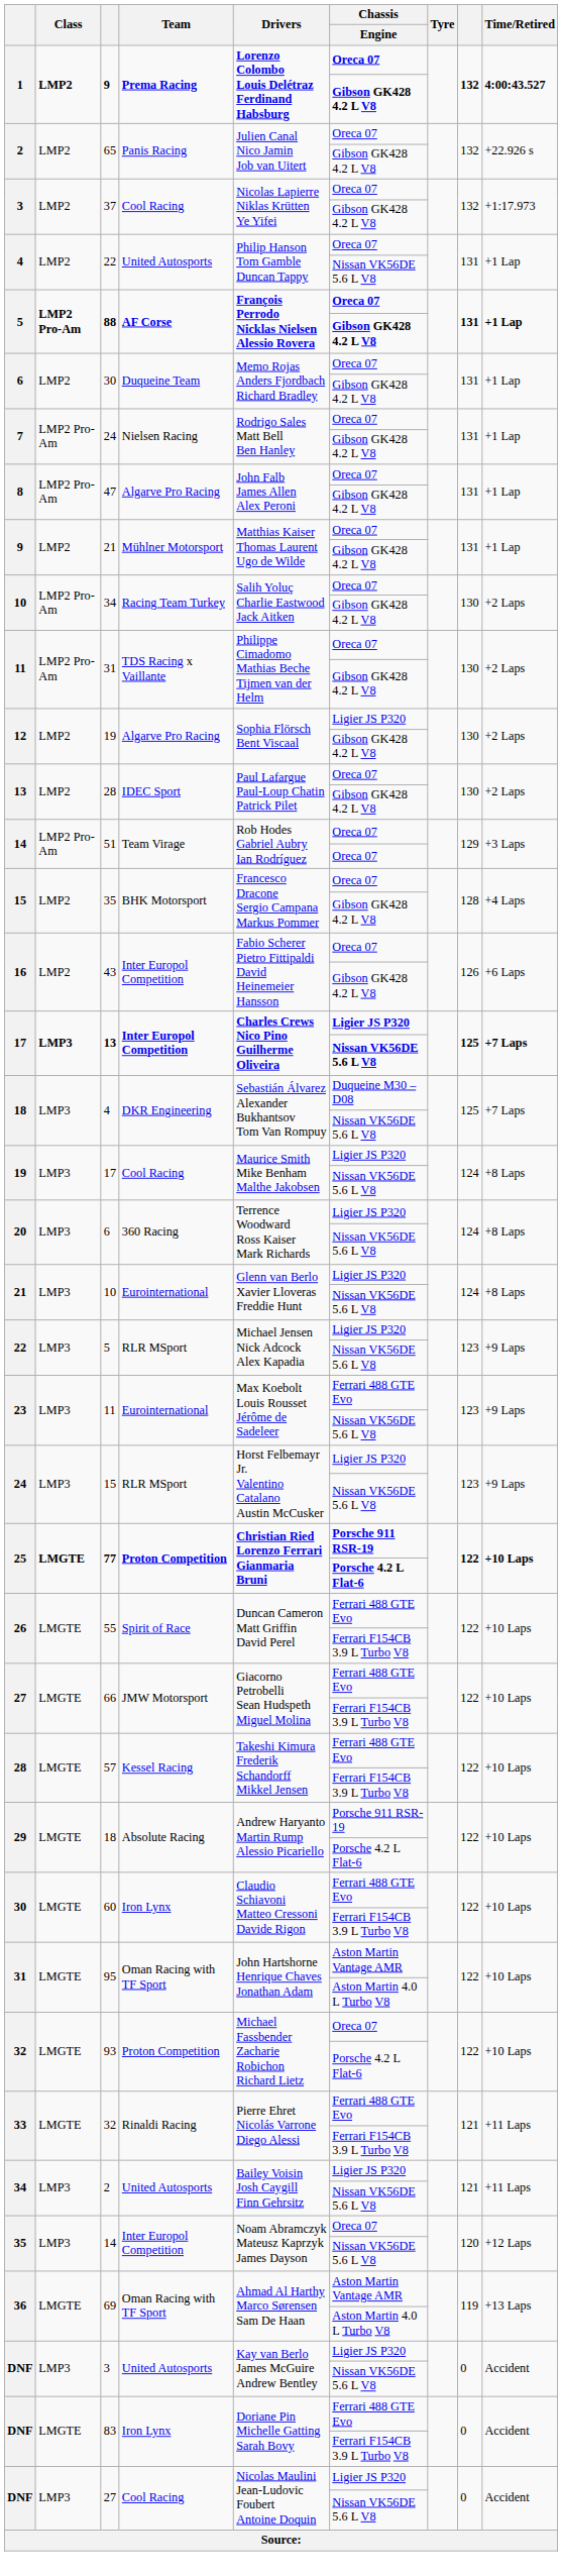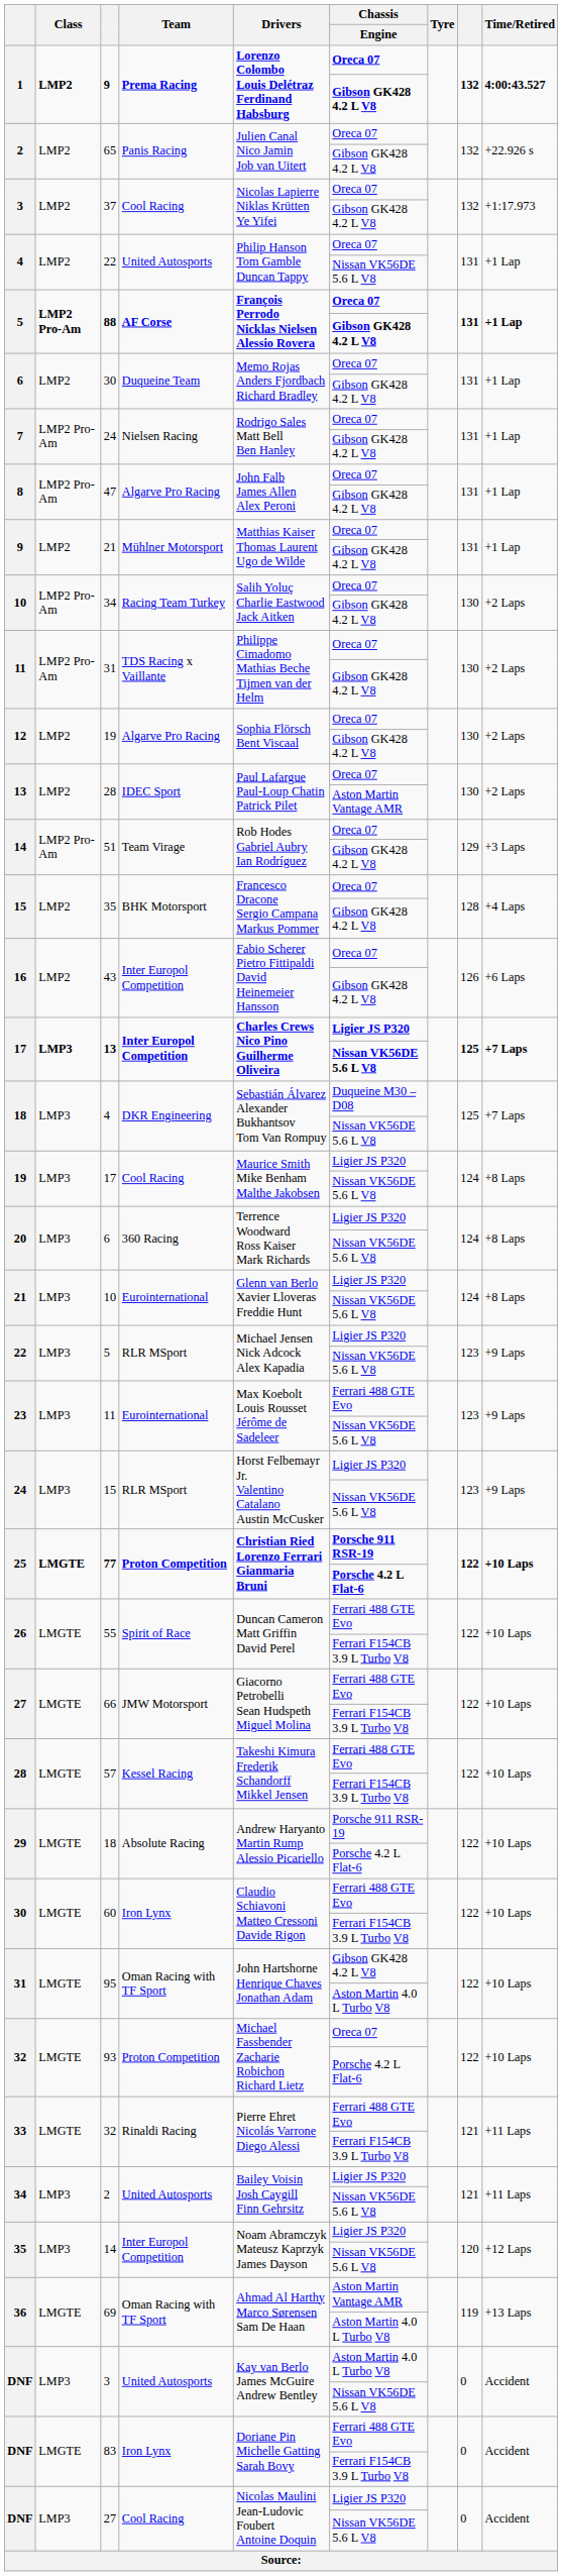row 25 | Chassis / Engine: Ligier JS P320 -> Oreca 07
row 28 | Chassis / Engine: Gibson GK428 4.2 L V8 -> Aston Martin Vantage AMR
row 30 | Chassis / Engine: Oreca 07 -> Gibson GK428 4.2 L V8
row 63 | Chassis / Engine: Aston Martin Vantage AMR -> Gibson GK428 4.2 L V8
row 71 | Chassis / Engine: Oreca 07 -> Ligier JS P320
row 75 | Chassis / Engine: Ligier JS P320 -> Aston Martin 4.0 L Turbo V8
